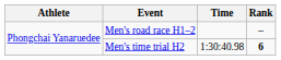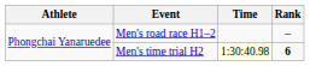Men's time trial H2 | Time: no background -> lightyellow background
